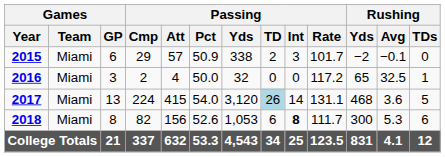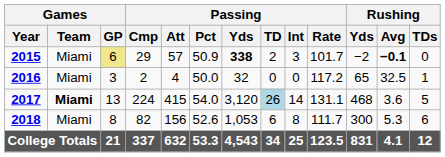2015 | Games / GP: no background -> khaki background
2015 | Passing / Yds: normal -> bold
2015 | Rushing / Avg: normal -> bold
2017 | Games / Team: normal -> bold
2018 | Passing / Int: bold -> normal
